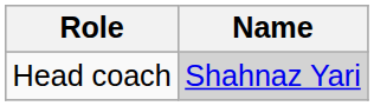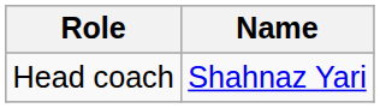Head coach | Name: lightgrey background -> no background
